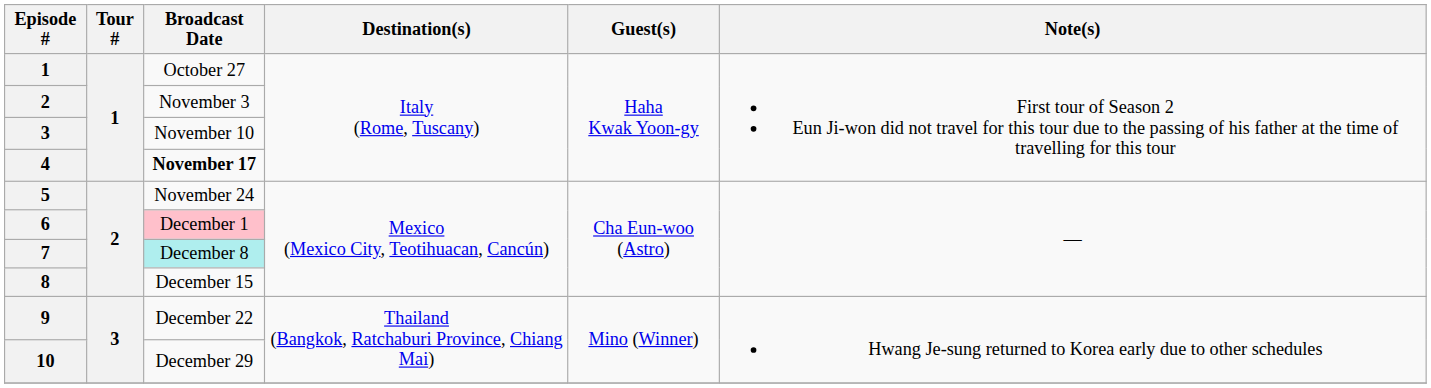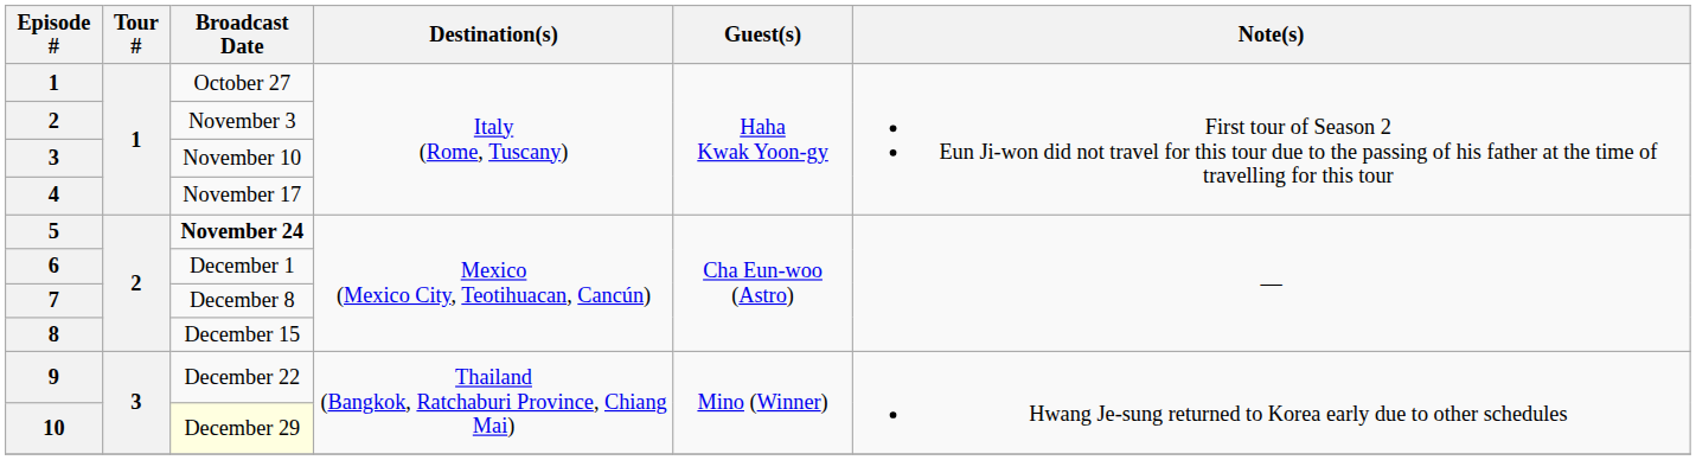November 17 | Broadcast Date: bold -> normal
November 24 | Broadcast Date: normal -> bold
December 1 | Broadcast Date: pink background -> no background
December 8 | Broadcast Date: paleturquoise background -> no background
December 29 | Broadcast Date: no background -> lightyellow background
